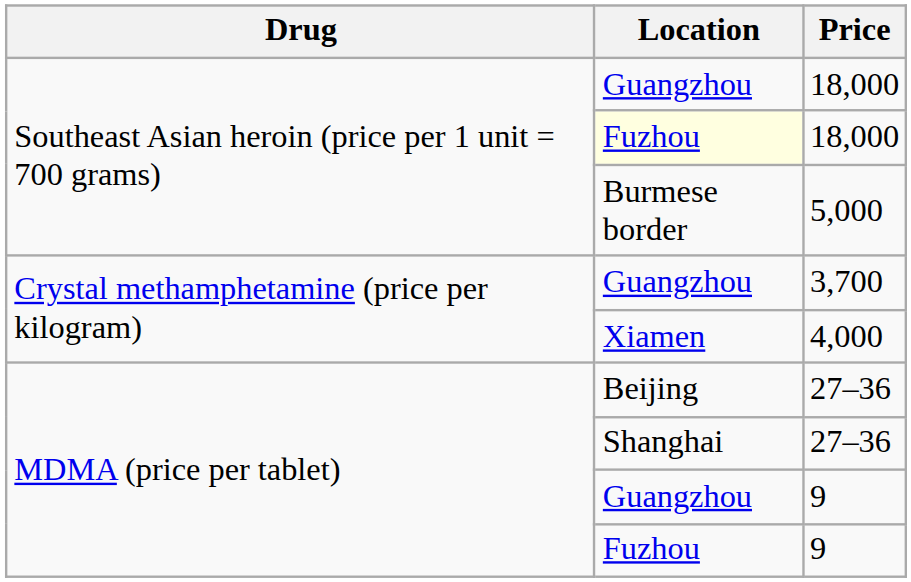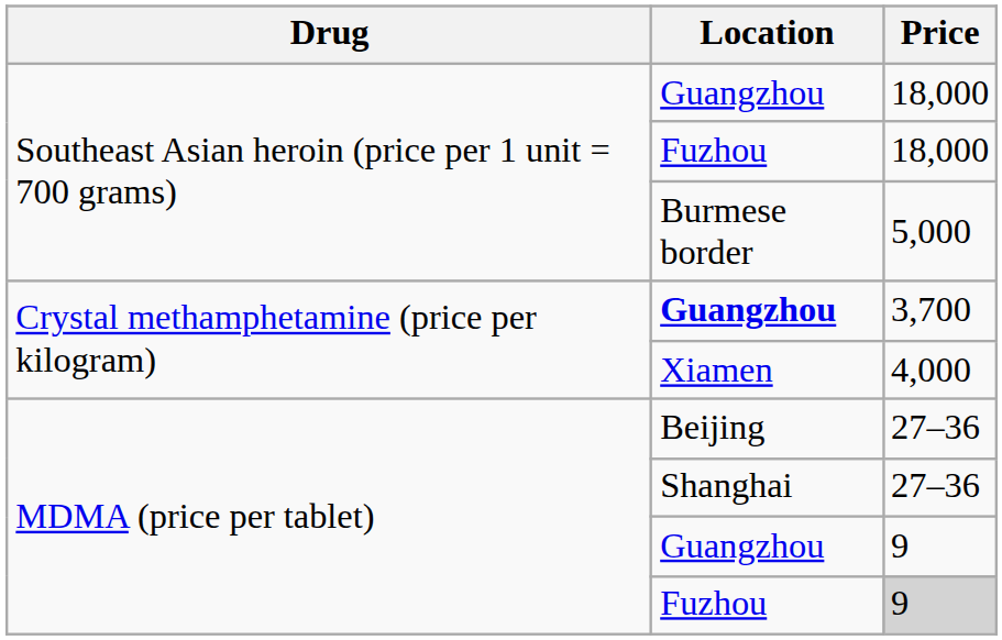Fuzhou / 18,000 | Location: lightyellow background -> no background
Guangzhou / 3,700 | Location: normal -> bold
Fuzhou / 9 | Price: no background -> lightgrey background
